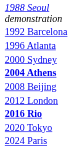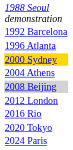2000 Sydney | column 1: no background -> gold background
2004 Athens | column 1: bold -> normal
2008 Beijing | column 1: no background -> lightgrey background
2016 Rio | column 1: bold -> normal
